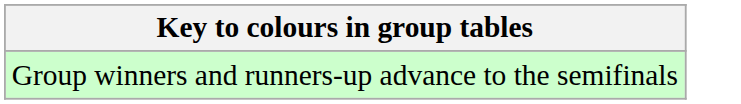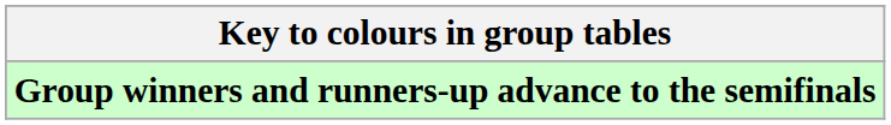row 2 | column 1: normal -> bold
